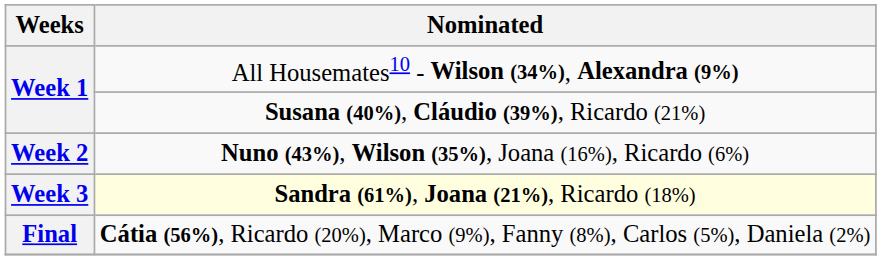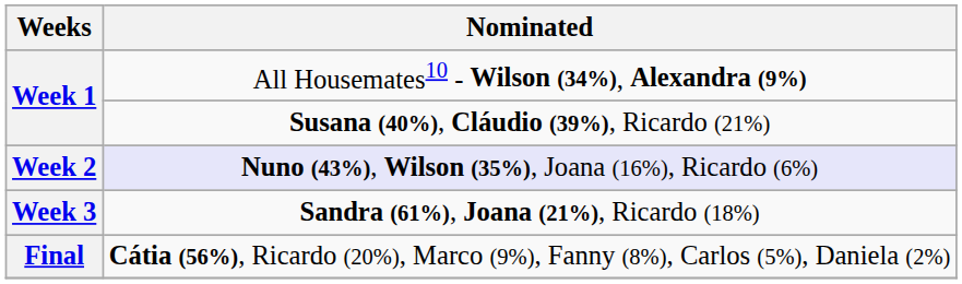Nuno (43%), Wilson (35%), Joana (16%), Ricardo (6%) | Nominated: no background -> lavender background
Sandra (61%), Joana (21%), Ricardo (18%) | Nominated: lightyellow background -> no background
